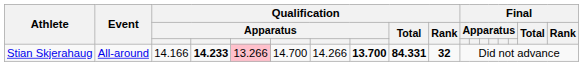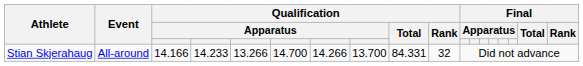row 4 | column 4: bold -> normal
row 4 | column 5: pink background -> no background
row 4 | column 8: bold -> normal
row 4 | Qualification / Total: bold -> normal
row 4 | Qualification / Rank: bold -> normal
